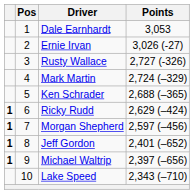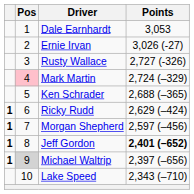Mark Martin | Pos: no background -> pink background
Jeff Gordon | Points: normal -> bold
Michael Waltrip | Pos: no background -> lightgrey background
